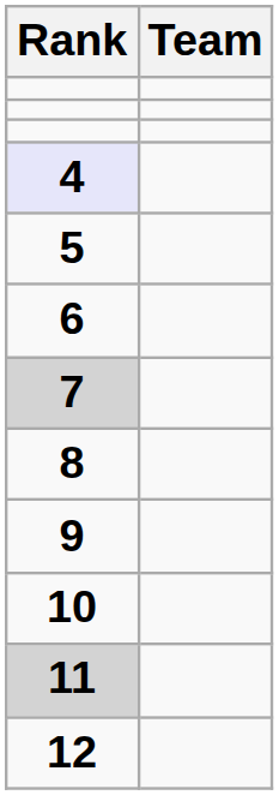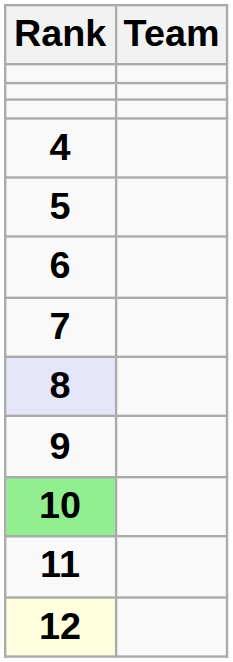row 5 | Rank: lavender background -> no background
row 8 | Rank: lightgrey background -> no background
row 9 | Rank: no background -> lavender background
row 11 | Rank: no background -> lightgreen background
row 12 | Rank: lightgrey background -> no background
row 13 | Rank: no background -> lightyellow background
